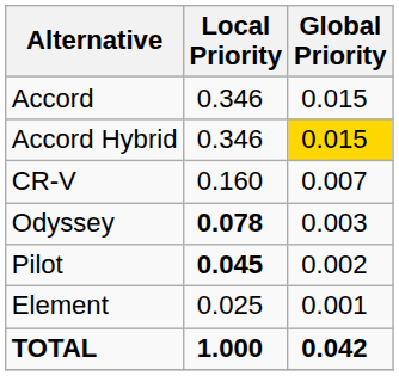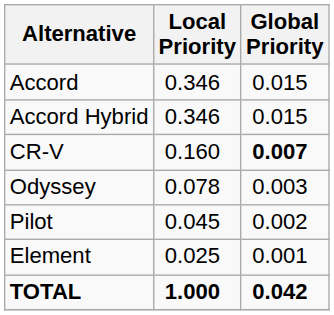Accord Hybrid | Global Priority: gold background -> no background
CR-V | Global Priority: normal -> bold
Odyssey | Local Priority: bold -> normal
Pilot | Local Priority: bold -> normal
